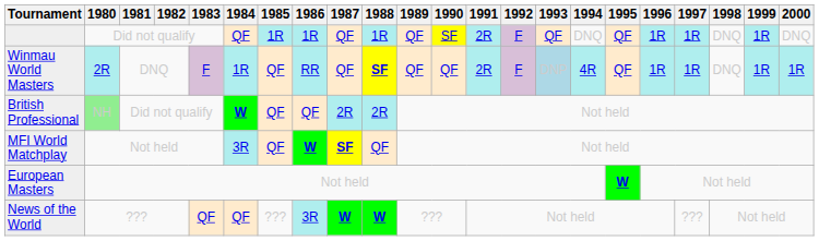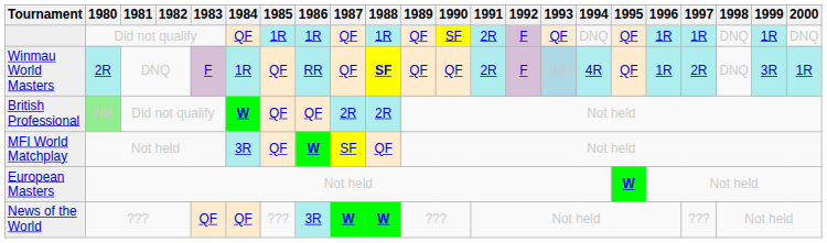Winmau World Masters | 1997: 1R -> 2R
Winmau World Masters | 1999: 1R -> 3R
MFI World Matchplay | 1987: bold -> normal
